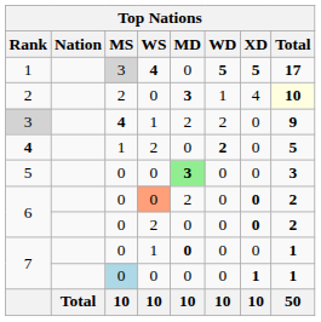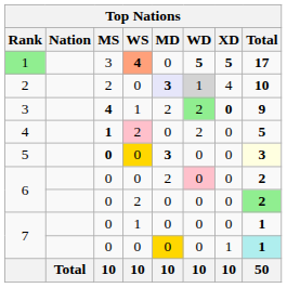row 3 | Rank: no background -> lightgreen background
row 3 | MS: lightgrey background -> no background
row 3 | WS: no background -> lightsalmon background
row 4 | MD: no background -> lavender background
row 4 | WD: no background -> lightgrey background
row 4 | Total: lightyellow background -> no background
row 5 | Rank: lightgrey background -> no background
row 5 | WD: no background -> lightgreen background
row 5 | XD: normal -> bold
row 6 | Rank: bold -> normal
row 6 | MS: normal -> bold
row 6 | WS: no background -> pink background
row 6 | WD: bold -> normal
row 7 | MS: normal -> bold
row 7 | WS: no background -> gold background
row 7 | MD: lightgreen background -> no background
row 7 | Total: no background -> lightyellow background
row 8 | WS: lightsalmon background -> no background
row 8 | WD: no background -> pink background
row 8 | XD: bold -> normal
row 9 | XD: bold -> normal
row 9 | Total: no background -> lightgreen background
row 10 | MD: bold -> normal
row 11 | MS: lightblue background -> no background
row 11 | MD: no background -> gold background
row 11 | XD: bold -> normal
row 11 | Total: no background -> paleturquoise background
